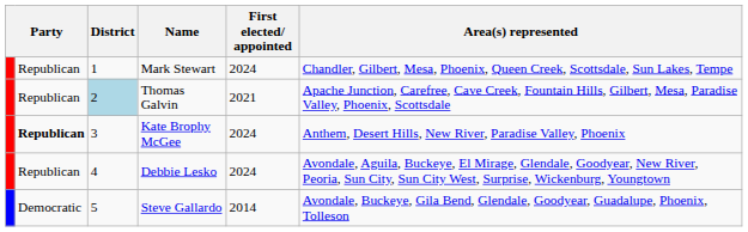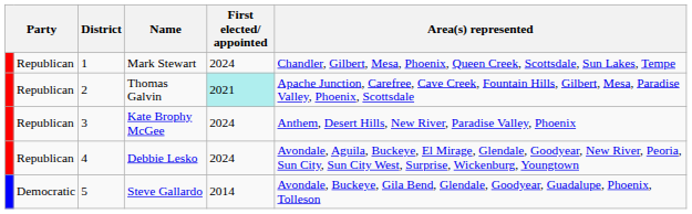Thomas Galvin | District: lightblue background -> no background
Thomas Galvin | First elected/ appointed: no background -> paleturquoise background
Kate Brophy McGee | column 2: bold -> normal
